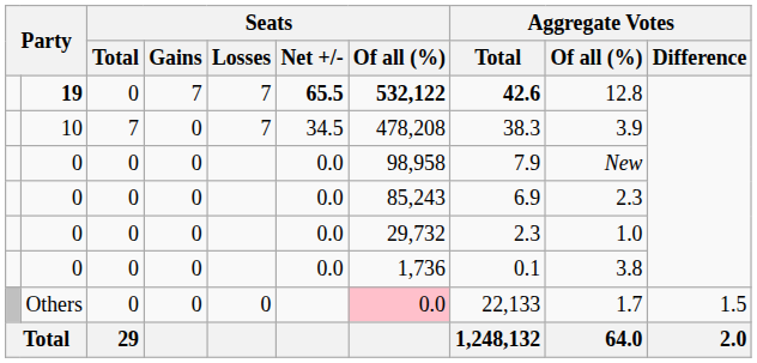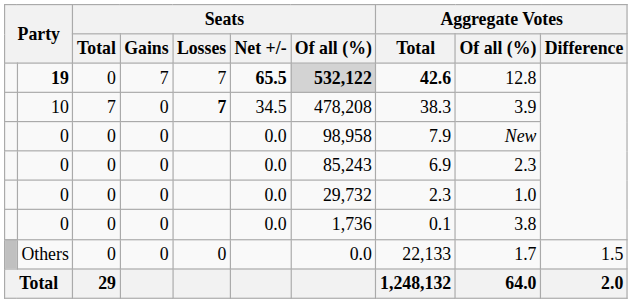19 | Seats / Of all (%): no background -> lightgrey background
10 | Seats / Losses: normal -> bold
Others | Seats / Of all (%): pink background -> no background
